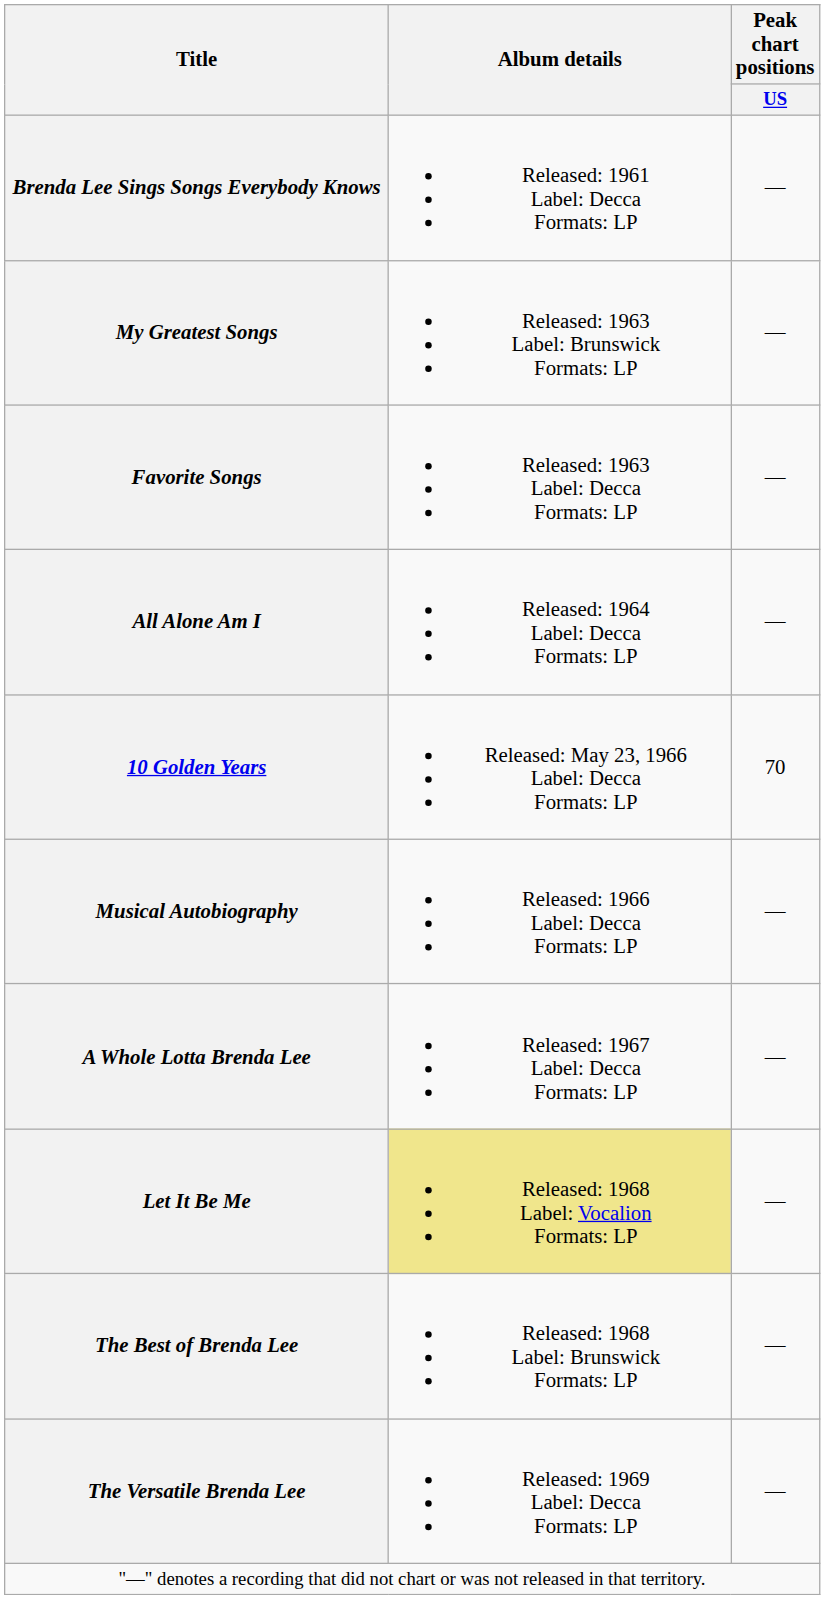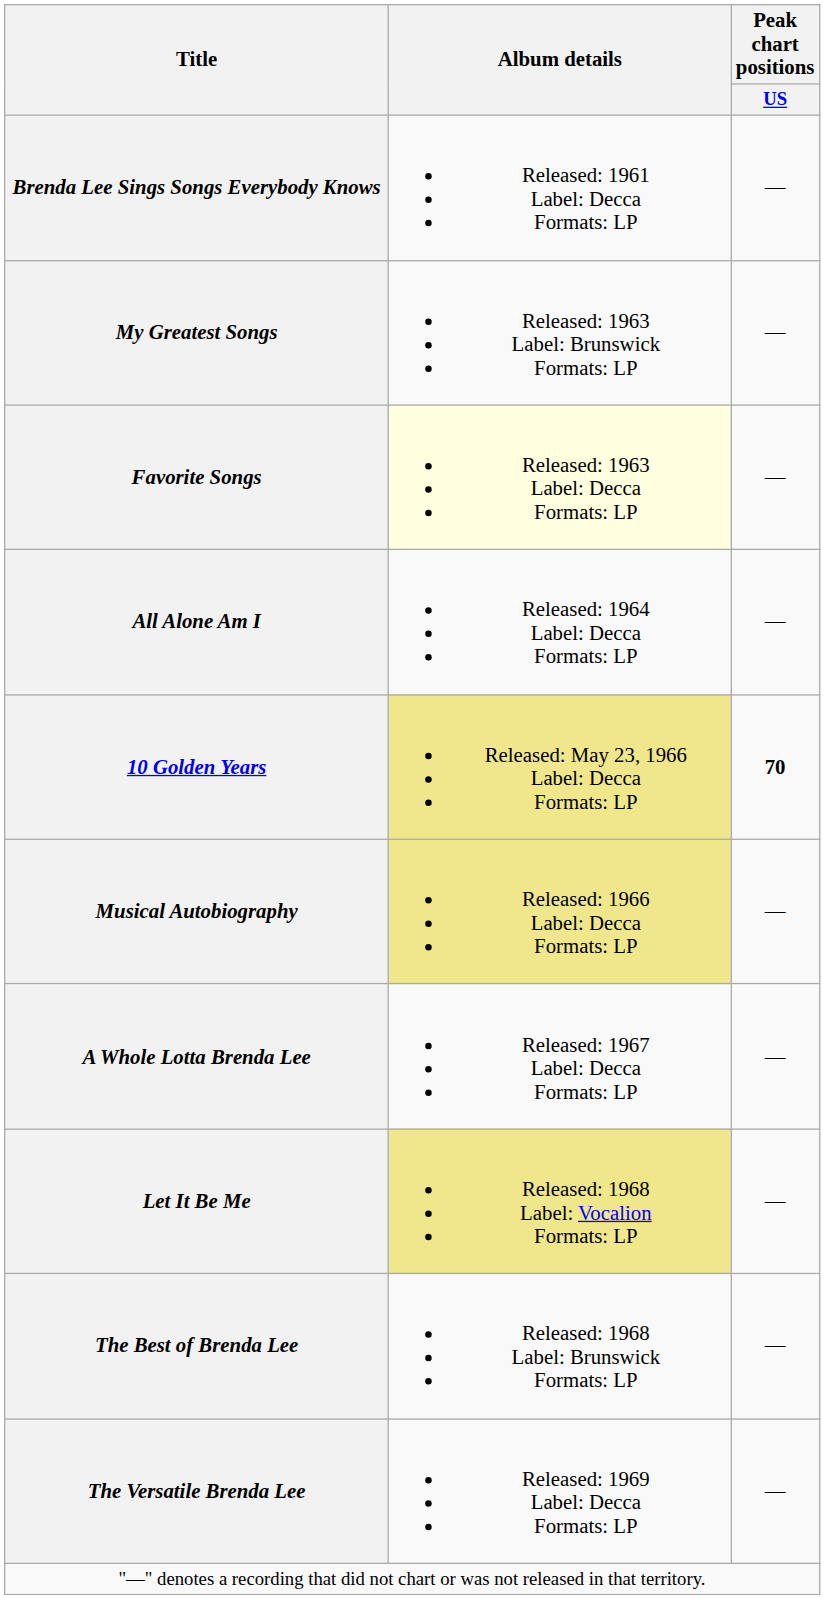Favorite Songs | Album details: no background -> lightyellow background
10 Golden Years | Album details: no background -> khaki background
10 Golden Years | Peak chart positions / US: normal -> bold
Musical Autobiography | Album details: no background -> khaki background
